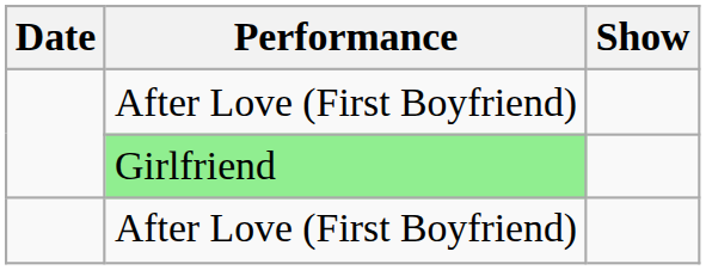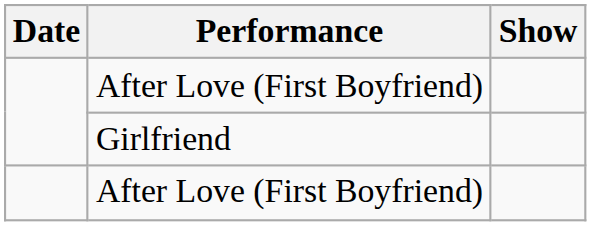Girlfriend | Performance: lightgreen background -> no background
